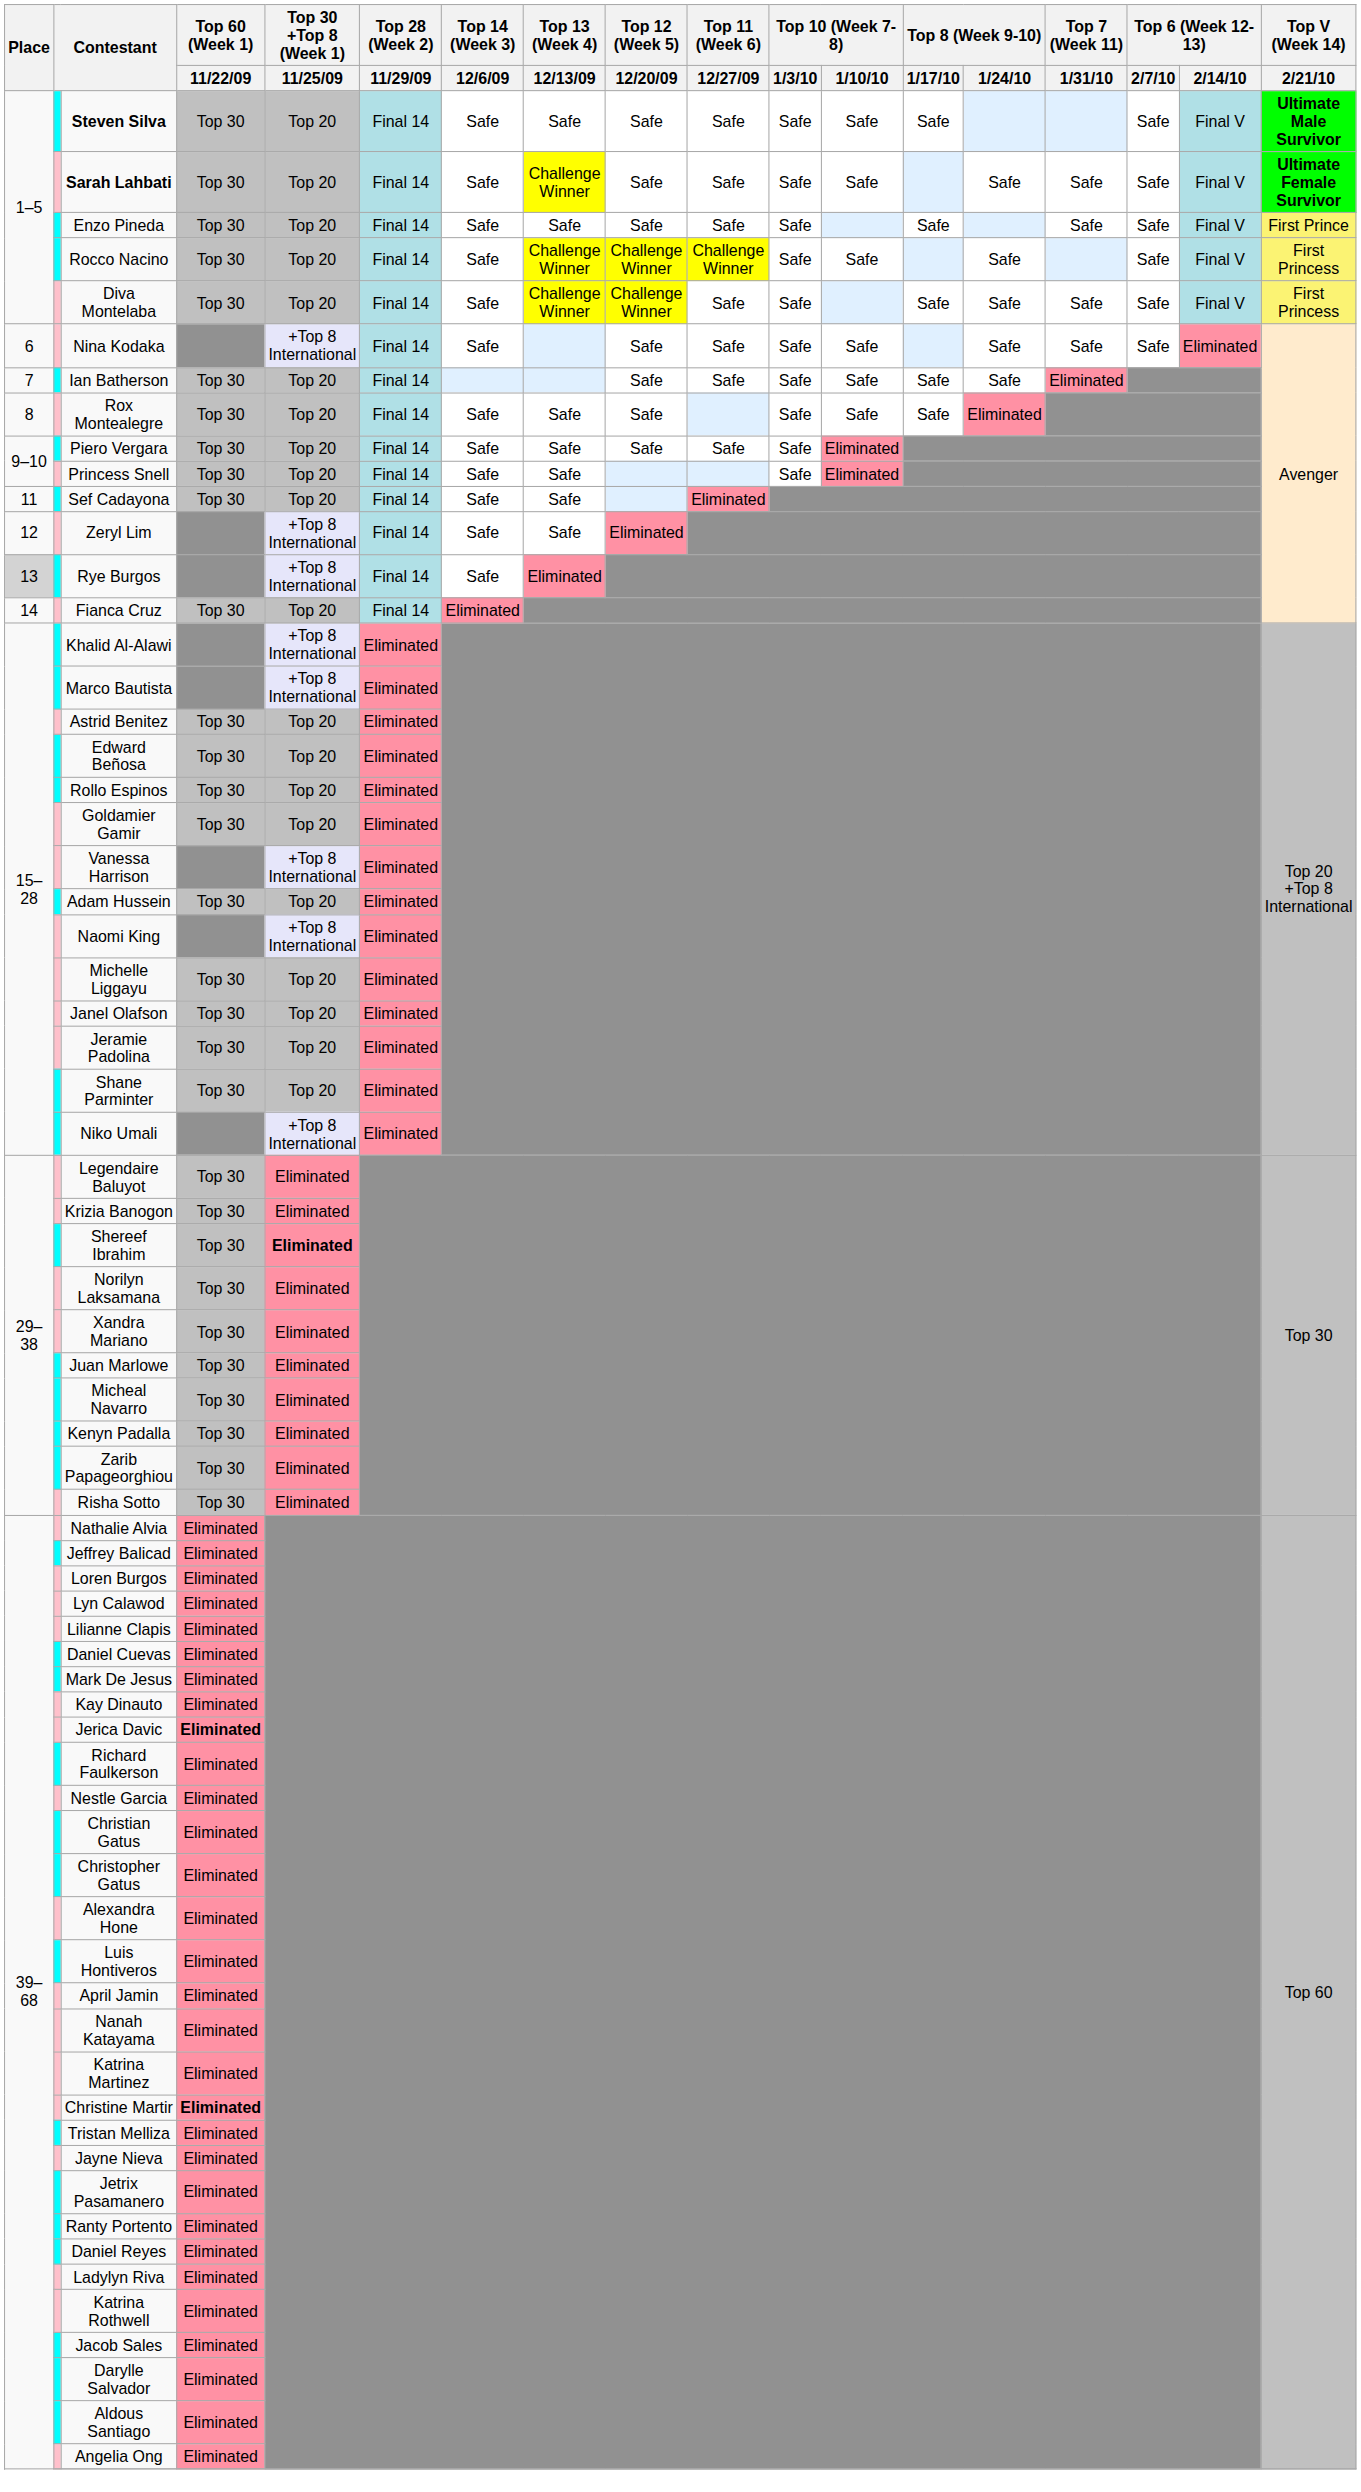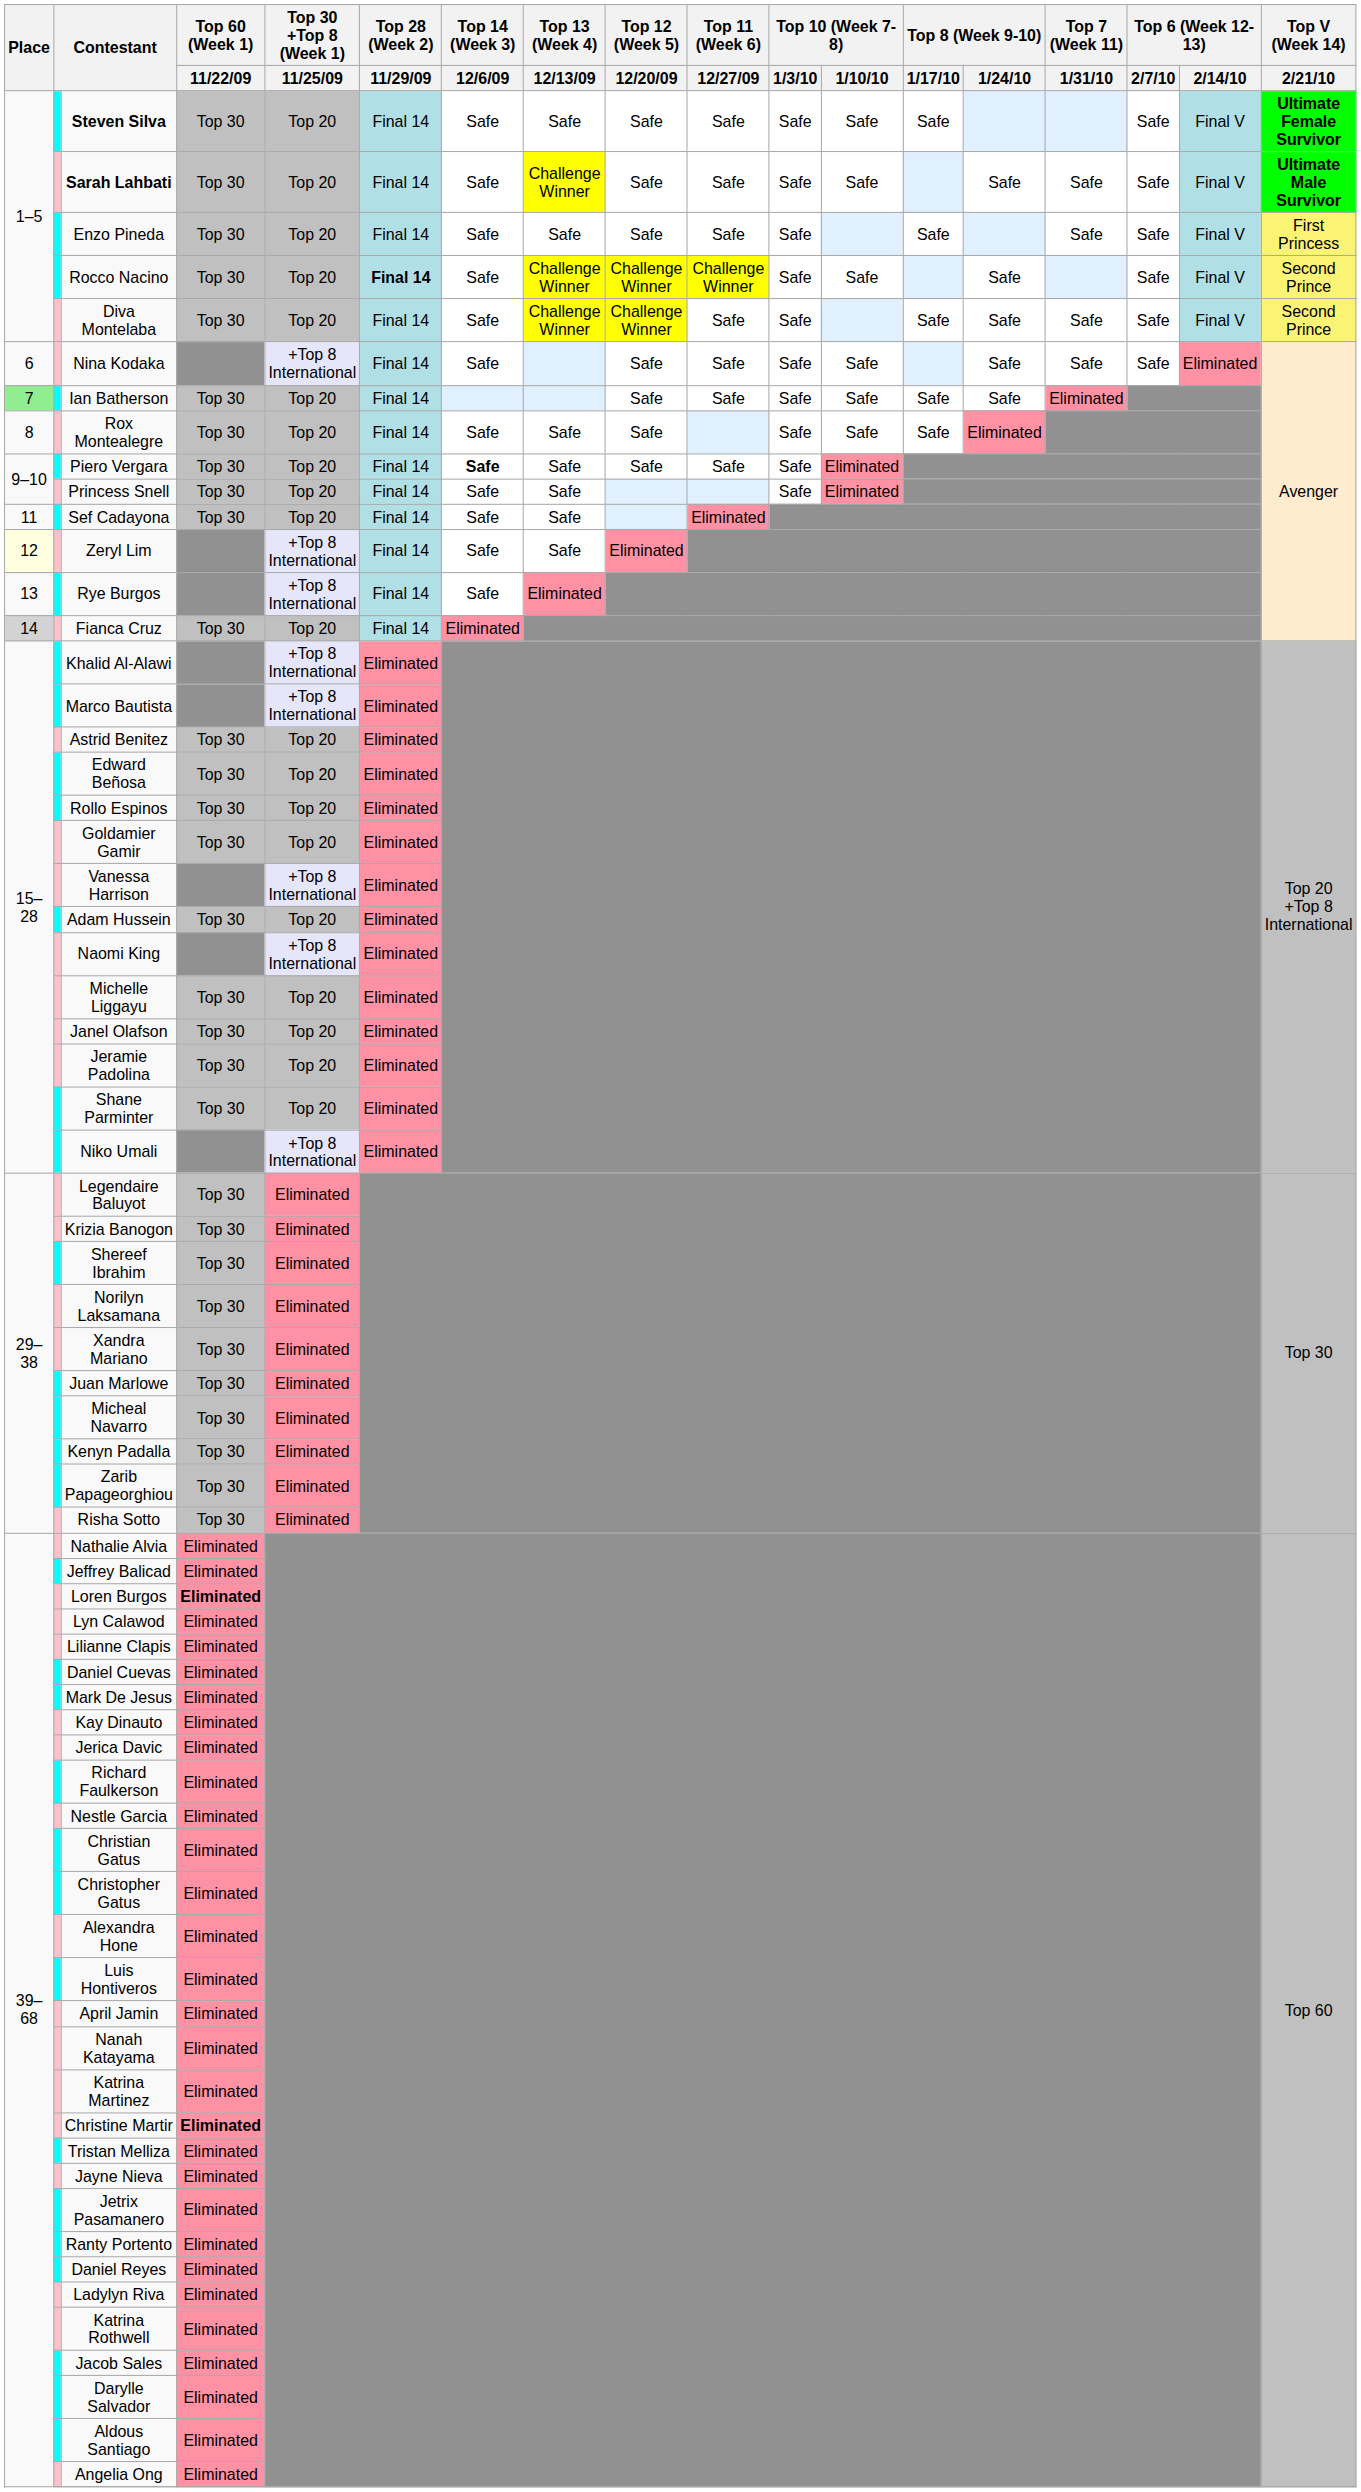Steven Silva | Top V (Week 14) / 2/21/10: Ultimate Male Survivor -> Ultimate Female Survivor
Sarah Lahbati | Top V (Week 14) / 2/21/10: Ultimate Female Survivor -> Ultimate Male Survivor
Enzo Pineda | Top V (Week 14) / 2/21/10: First Prince -> First Princess
Rocco Nacino | Top 28 (Week 2) / 11/29/09: normal -> bold
Rocco Nacino | Top V (Week 14) / 2/21/10: First Princess -> Second Prince
Diva Montelaba | Top V (Week 14) / 2/21/10: First Princess -> Second Prince
Ian Batherson | Place: no background -> lightgreen background
Piero Vergara | Top 14 (Week 3) / 12/6/09: normal -> bold
Zeryl Lim | Place: no background -> lightyellow background
Rye Burgos | Place: lightgrey background -> no background
Fianca Cruz | Place: no background -> lightgrey background
Shereef Ibrahim | Top 30 +Top 8 (Week 1) / 11/25/09: bold -> normal
Loren Burgos | Top 60 (Week 1) / 11/22/09: normal -> bold
Jerica Davic | Top 60 (Week 1) / 11/22/09: bold -> normal
